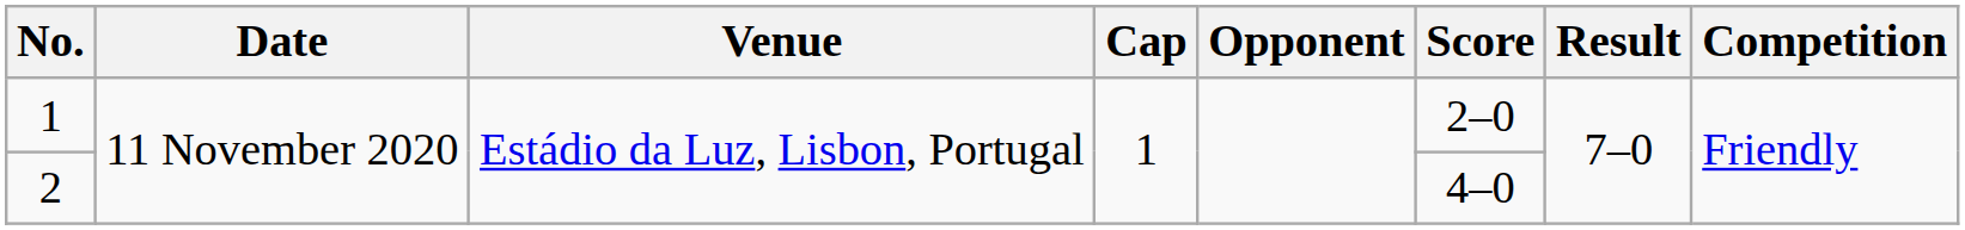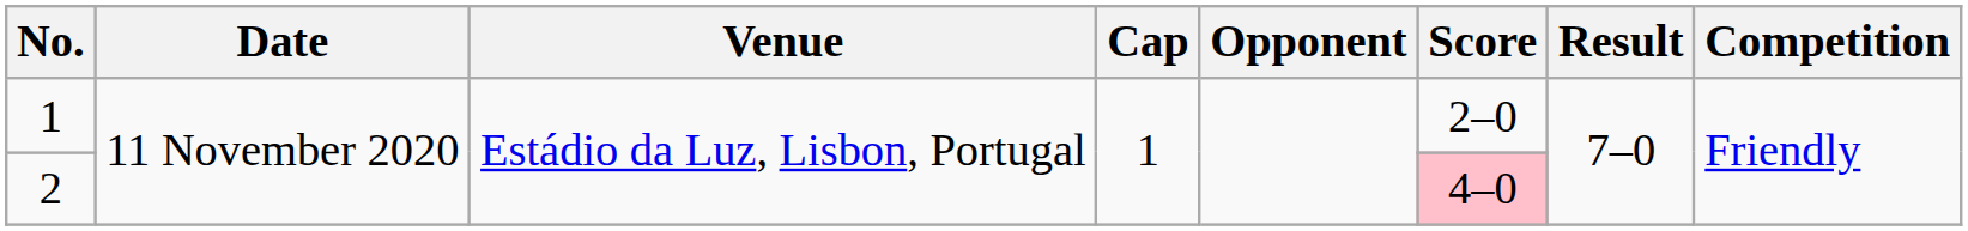2 | Score: no background -> pink background
